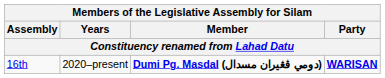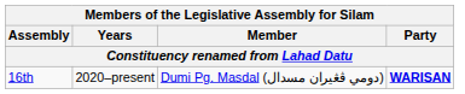16th | Member: bold -> normal
